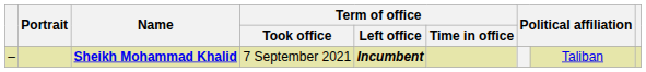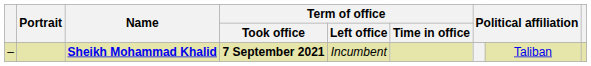Sheikh Mohammad Khalid | Term of office / Took office: normal -> bold
Sheikh Mohammad Khalid | Term of office / Left office: bold -> normal
